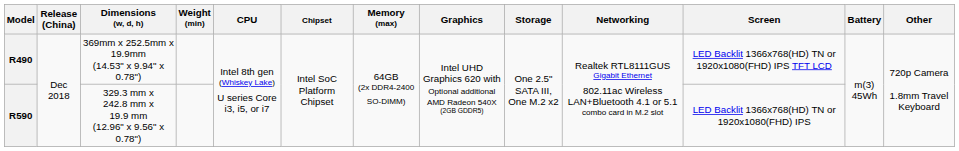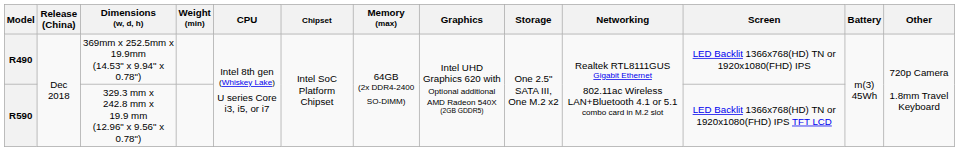R490 | Screen: LED Backlit 1366x768(HD) TN or 1920x1080(FHD) IPS TFT LCD -> LED Backlit 1366x768(HD) TN or 1920x1080(FHD) IPS
R590 | Screen: LED Backlit 1366x768(HD) TN or 1920x1080(FHD) IPS -> LED Backlit 1366x768(HD) TN or 1920x1080(FHD) IPS TFT LCD
